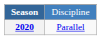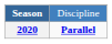2020 | column 2: normal -> bold
